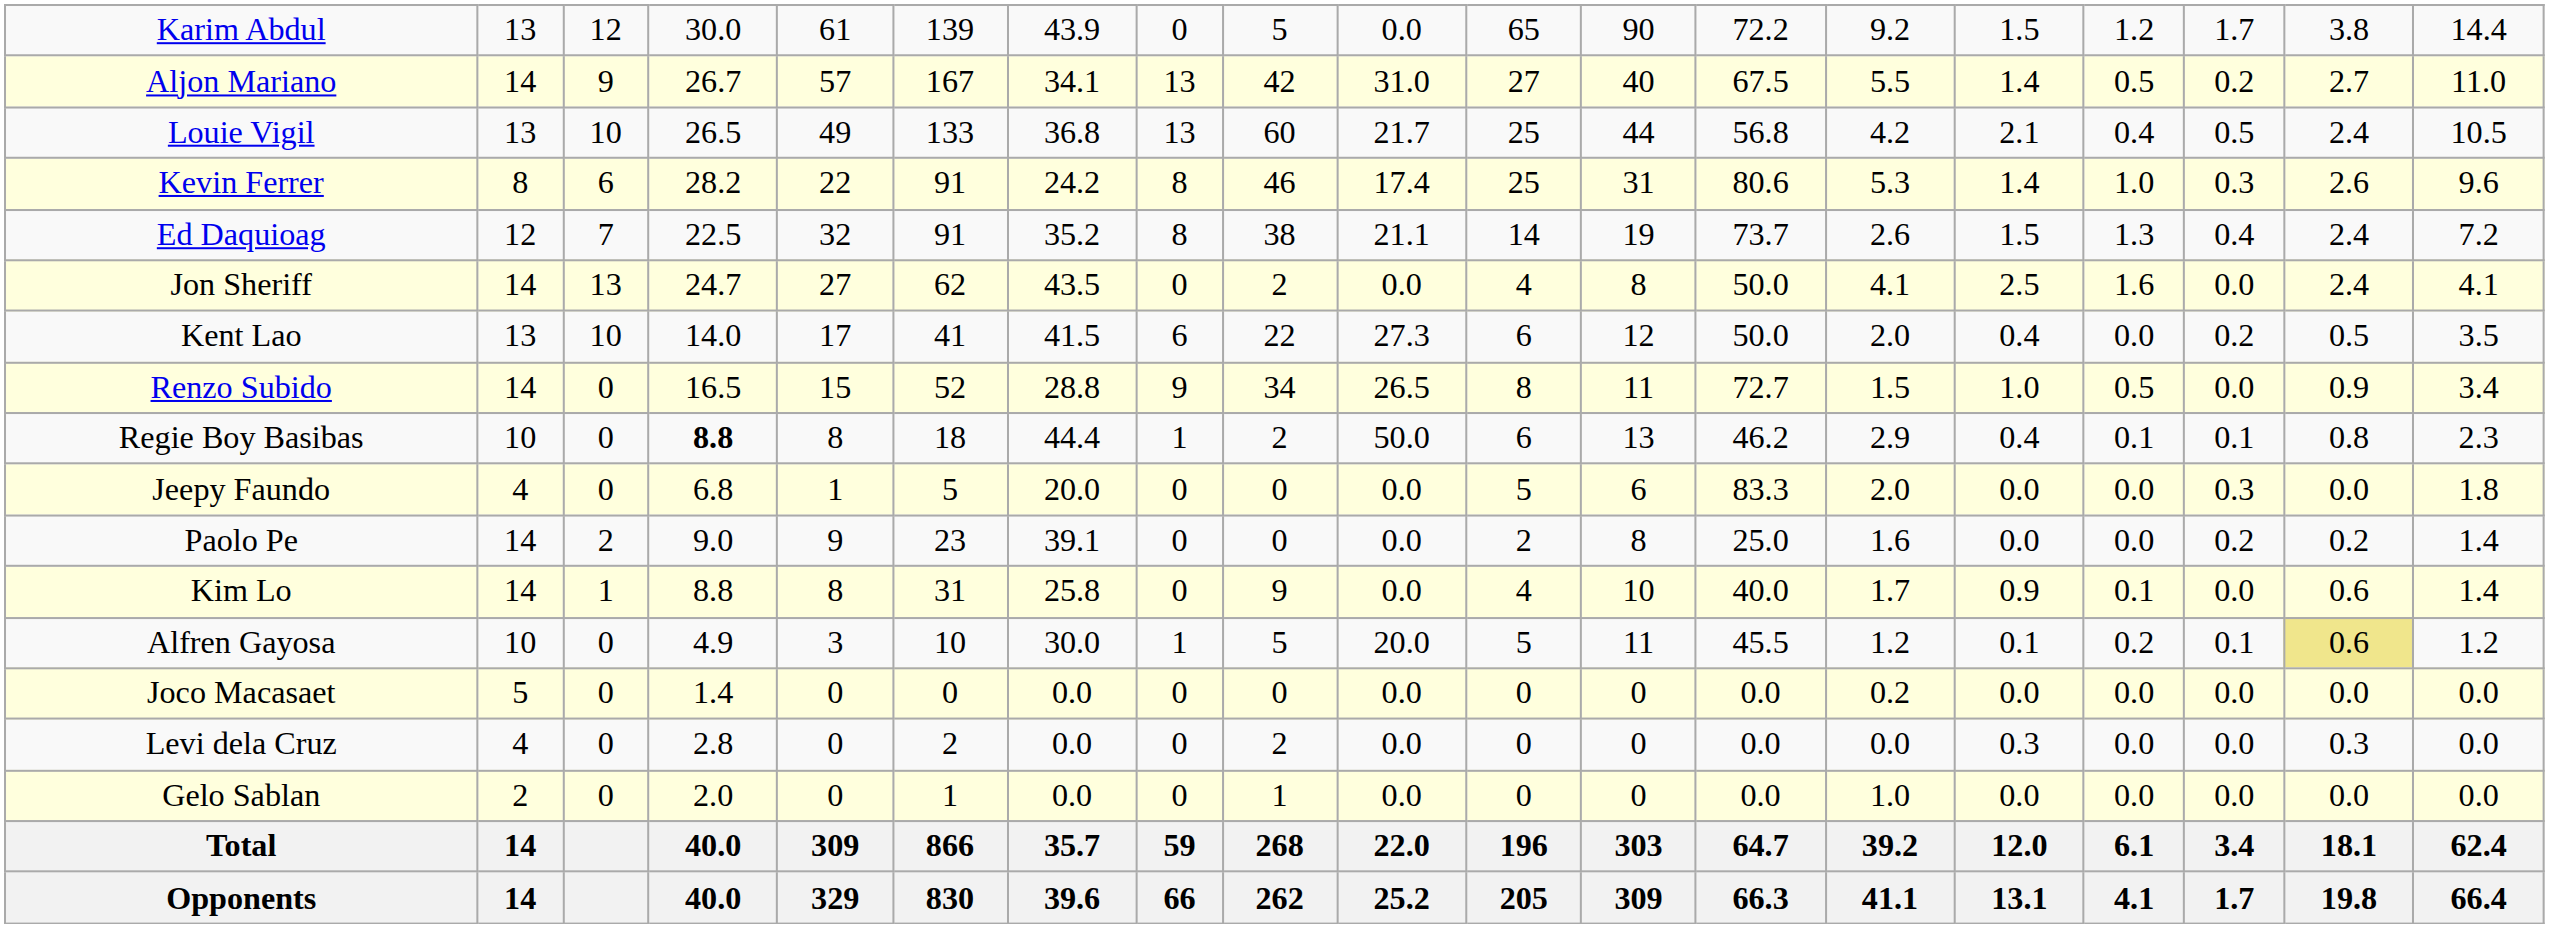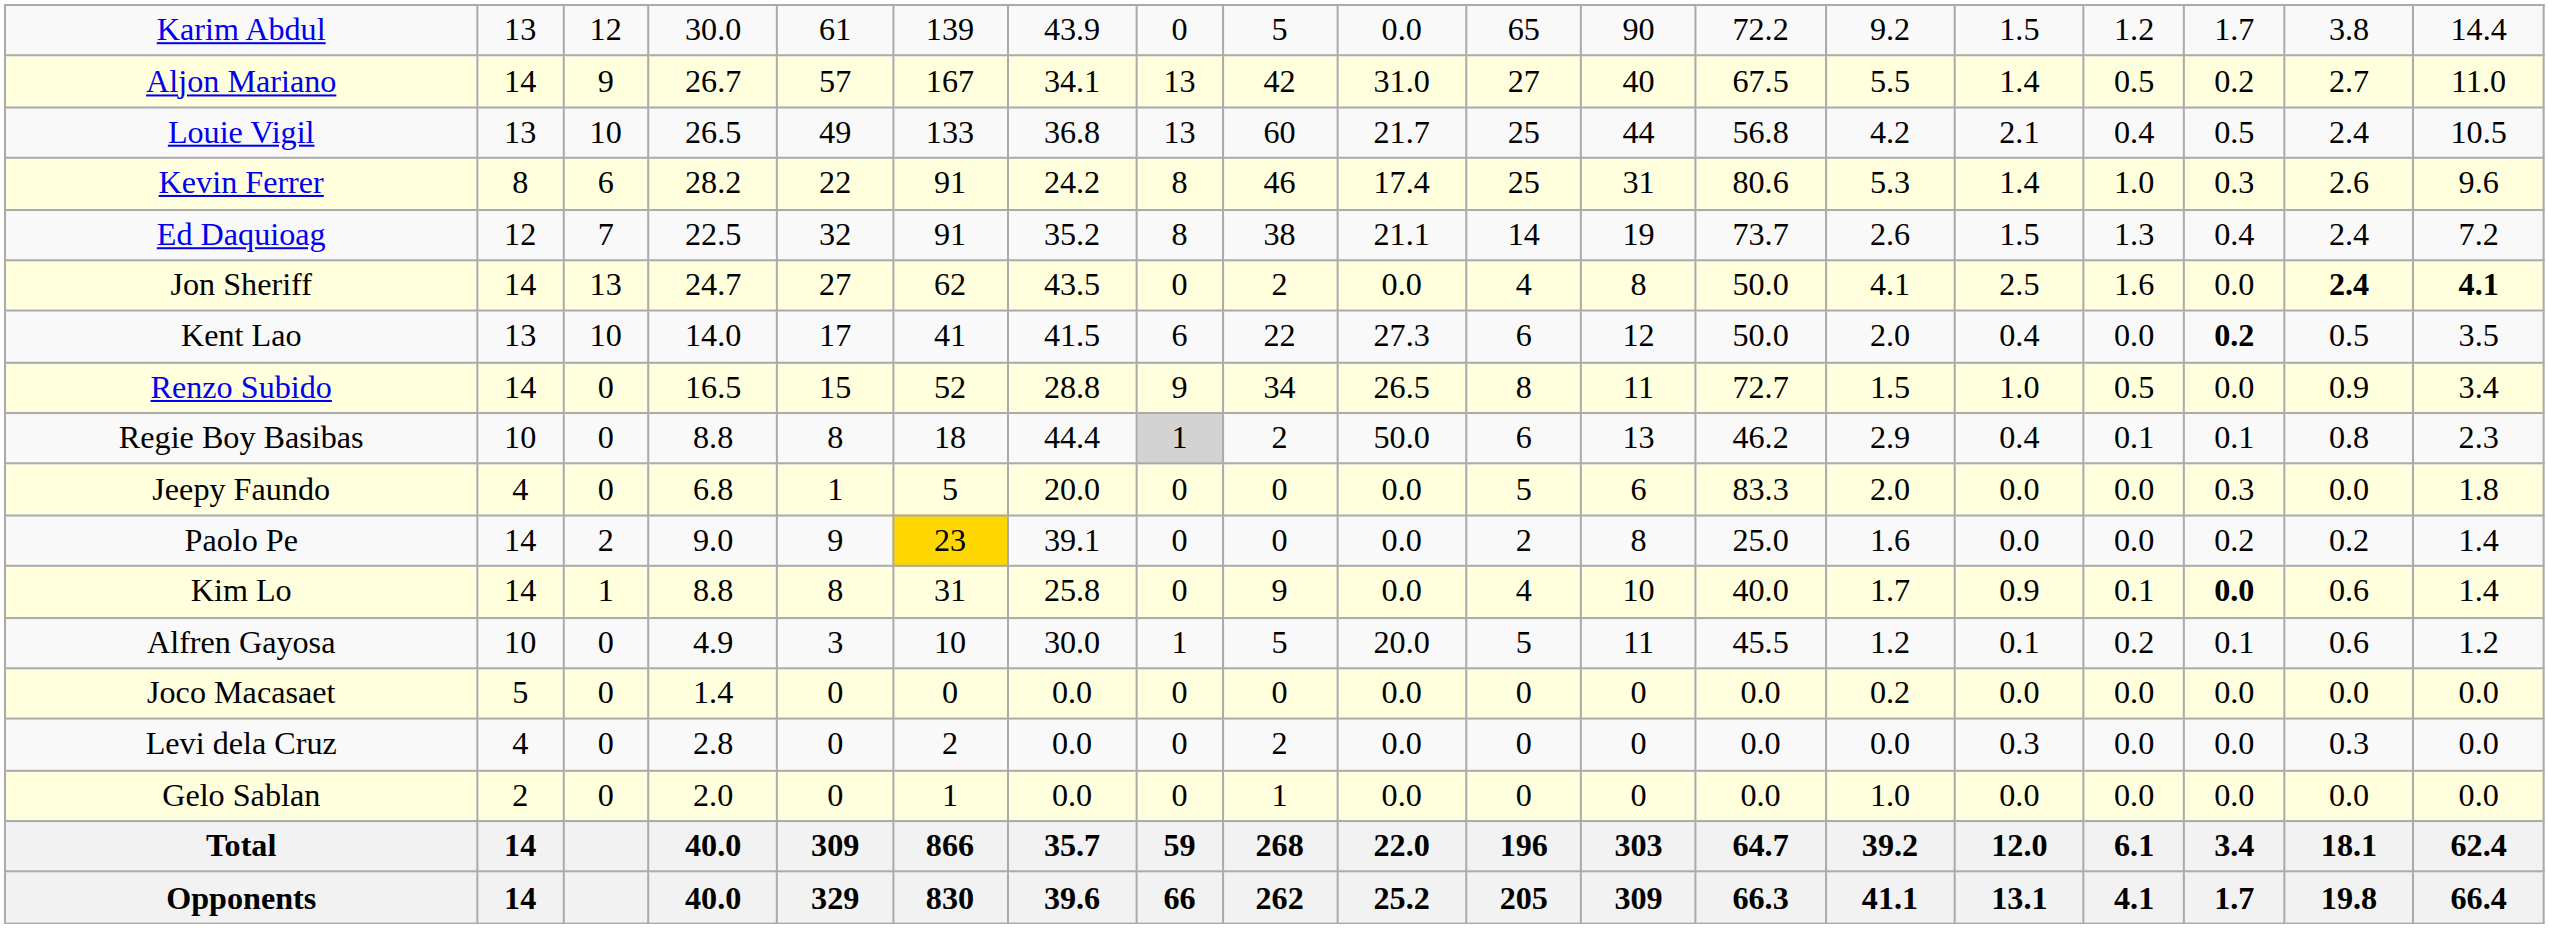Jon Sheriff | column 18: normal -> bold
Jon Sheriff | column 19: normal -> bold
Kent Lao | column 17: normal -> bold
Regie Boy Basibas | column 4: bold -> normal
Regie Boy Basibas | column 8: no background -> lightgrey background
Paolo Pe | column 6: no background -> gold background
Kim Lo | column 17: normal -> bold
Alfren Gayosa | column 18: khaki background -> no background
